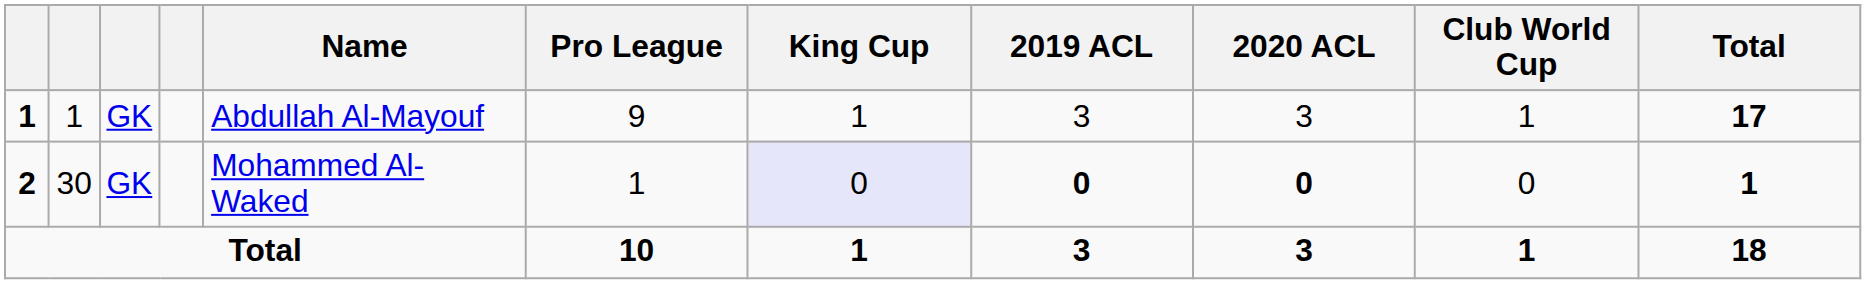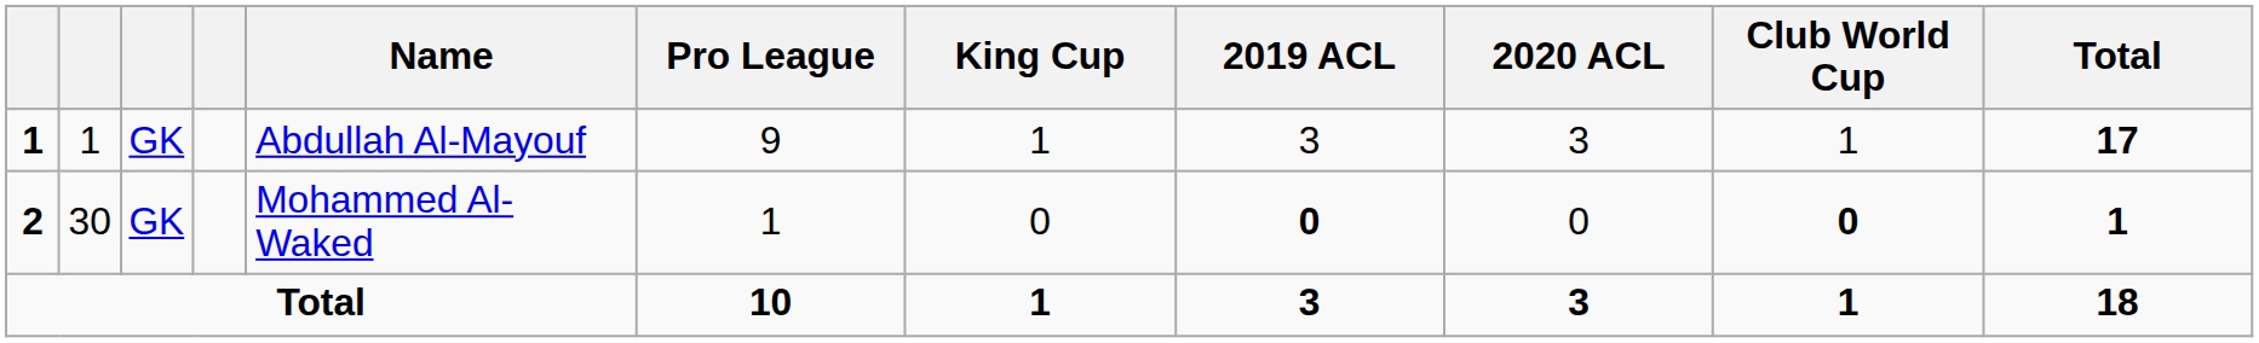2 | King Cup: lavender background -> no background
2 | 2020 ACL: bold -> normal
2 | Club World Cup: normal -> bold
